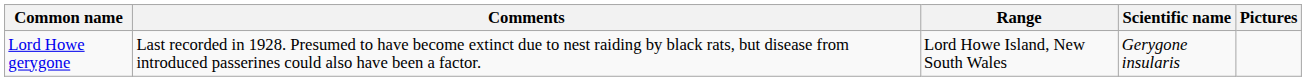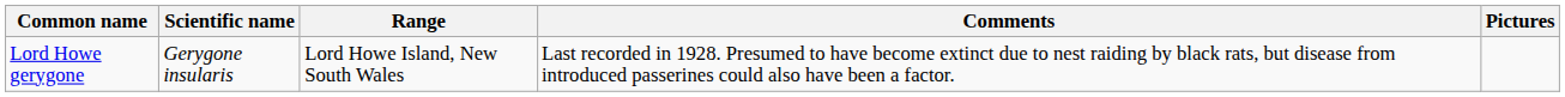columns swapped: Scientific name <-> Comments
